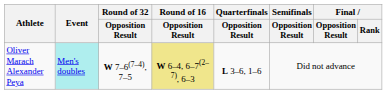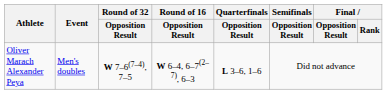Oliver Marach Alexander Peya | Event: paleturquoise background -> no background
Oliver Marach Alexander Peya | Round of 16 / Opposition Result: khaki background -> no background
